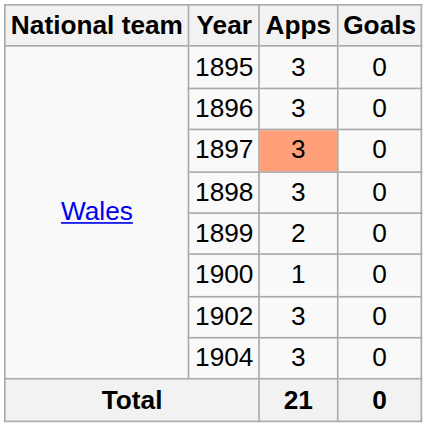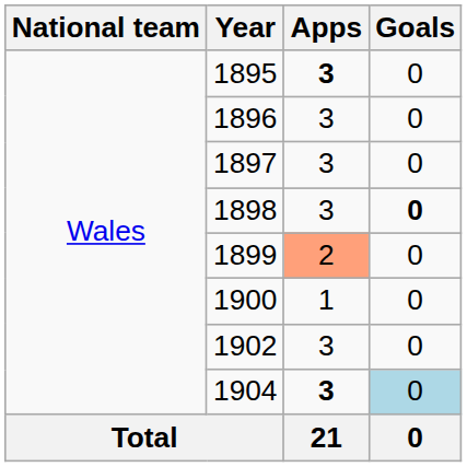1895 | Apps: normal -> bold
1897 | Apps: lightsalmon background -> no background
1898 | Goals: normal -> bold
1899 | Apps: no background -> lightsalmon background
1904 | Apps: normal -> bold
1904 | Goals: no background -> lightblue background
